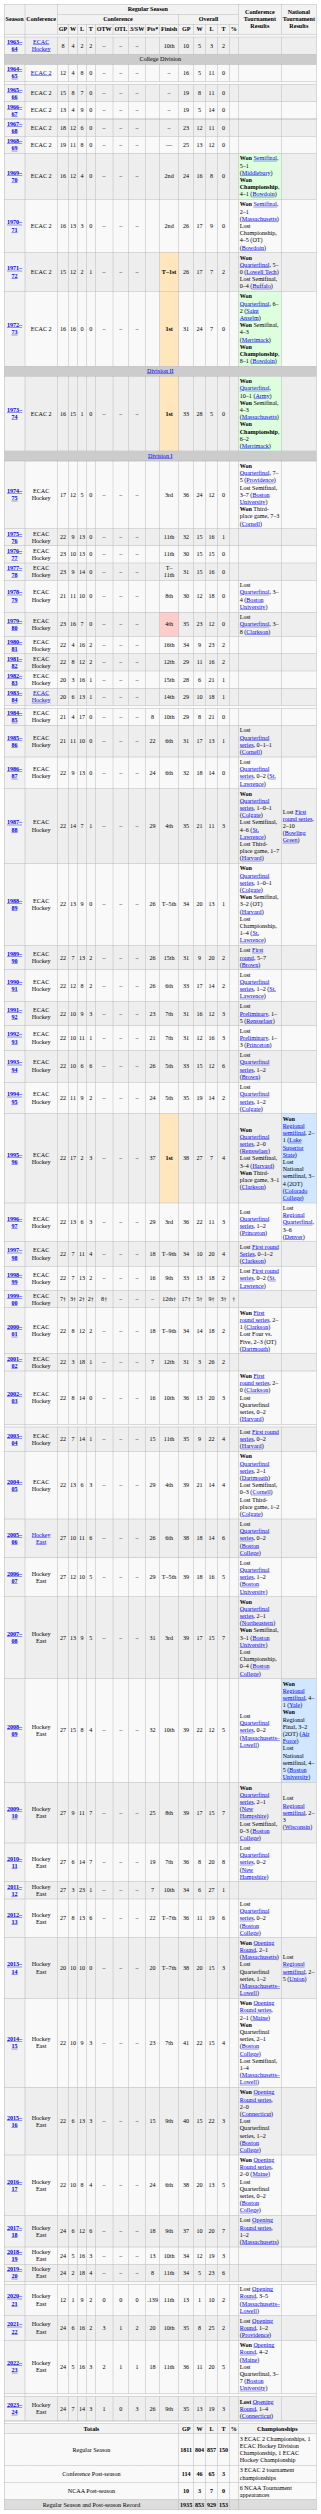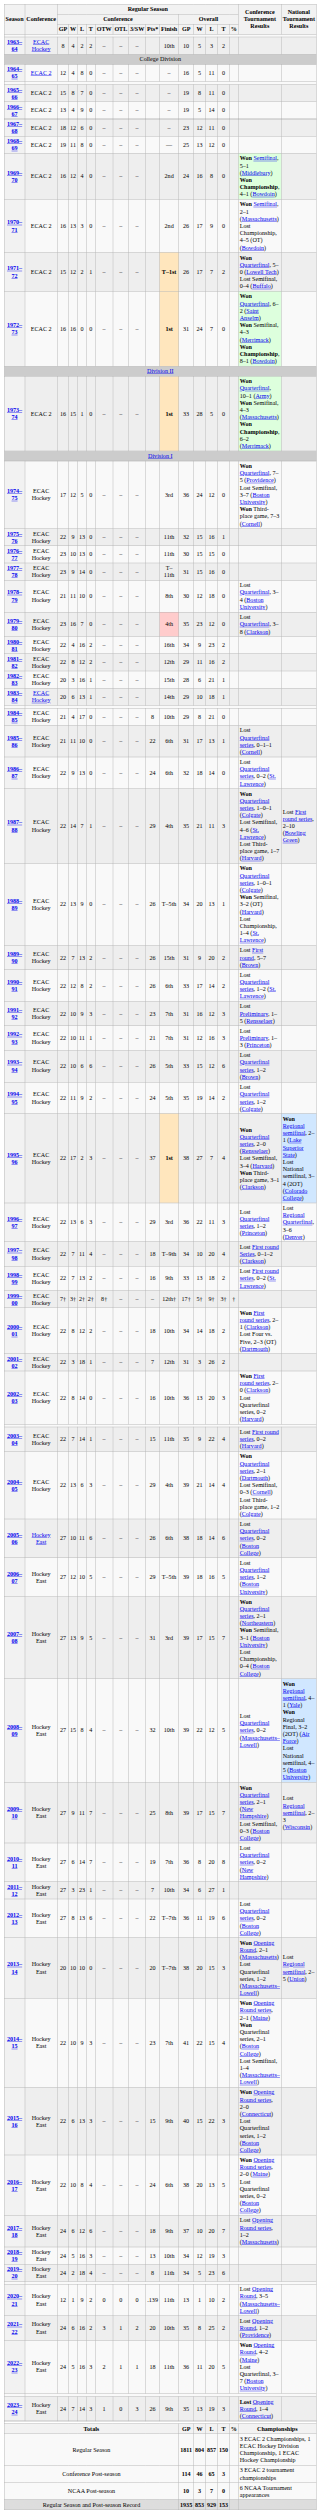2000–01 | Regular Season / Conference / Finish: T–9th -> 10th
